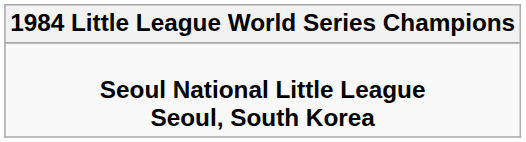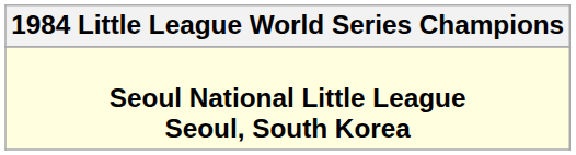row 2 | column 1: no background -> lightyellow background
